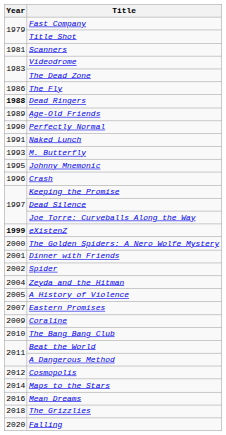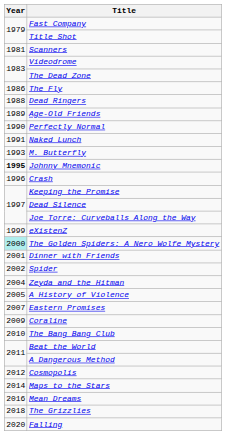Dead Ringers | Year: bold -> normal
Johnny Mnemonic | Year: normal -> bold
eXistenZ | Year: bold -> normal
The Golden Spiders: A Nero Wolfe Mystery | Year: no background -> paleturquoise background
